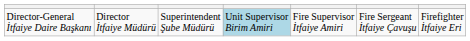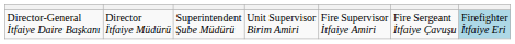Director-General İtfaiye Daire Başkanı | column 4: lightblue background -> no background
Director-General İtfaiye Daire Başkanı | column 7: no background -> lightblue background
